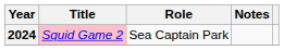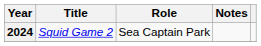2024 | Title: pink background -> no background
